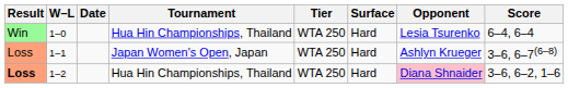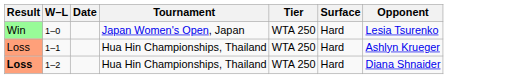- column: Score | 6–4, 6–4 | 3–6, 6–7(6–8) | 3–6, 6–2, 1–6
1–0 | Tournament: Hua Hin Championships, Thailand -> Japan Women's Open, Japan
1–1 | Tournament: Japan Women's Open, Japan -> Hua Hin Championships, Thailand
1–2 | Opponent: pink background -> no background
